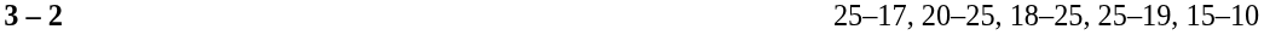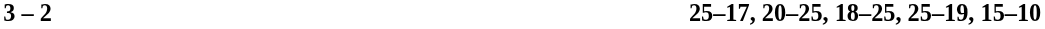row 1 | column 2: normal -> bold
